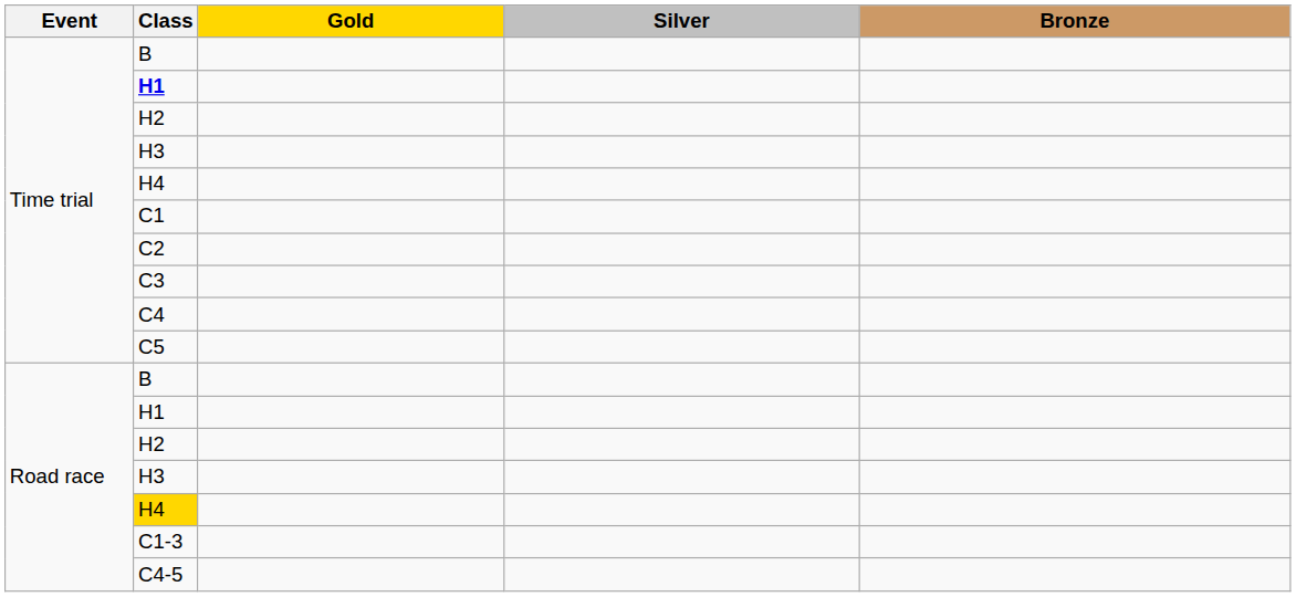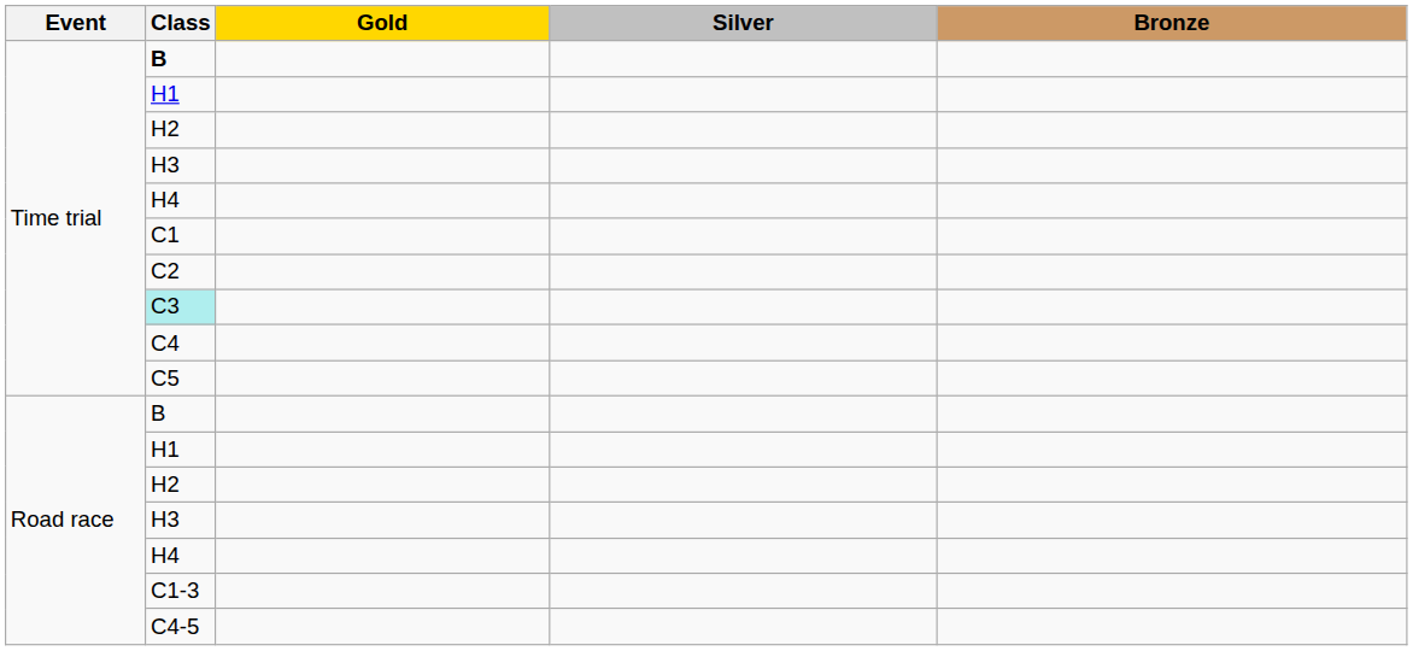Time trial / B | Class: normal -> bold
Time trial / H1 | Class: bold -> normal
C3 | Class: no background -> paleturquoise background
Road race / H4 | Class: gold background -> no background
